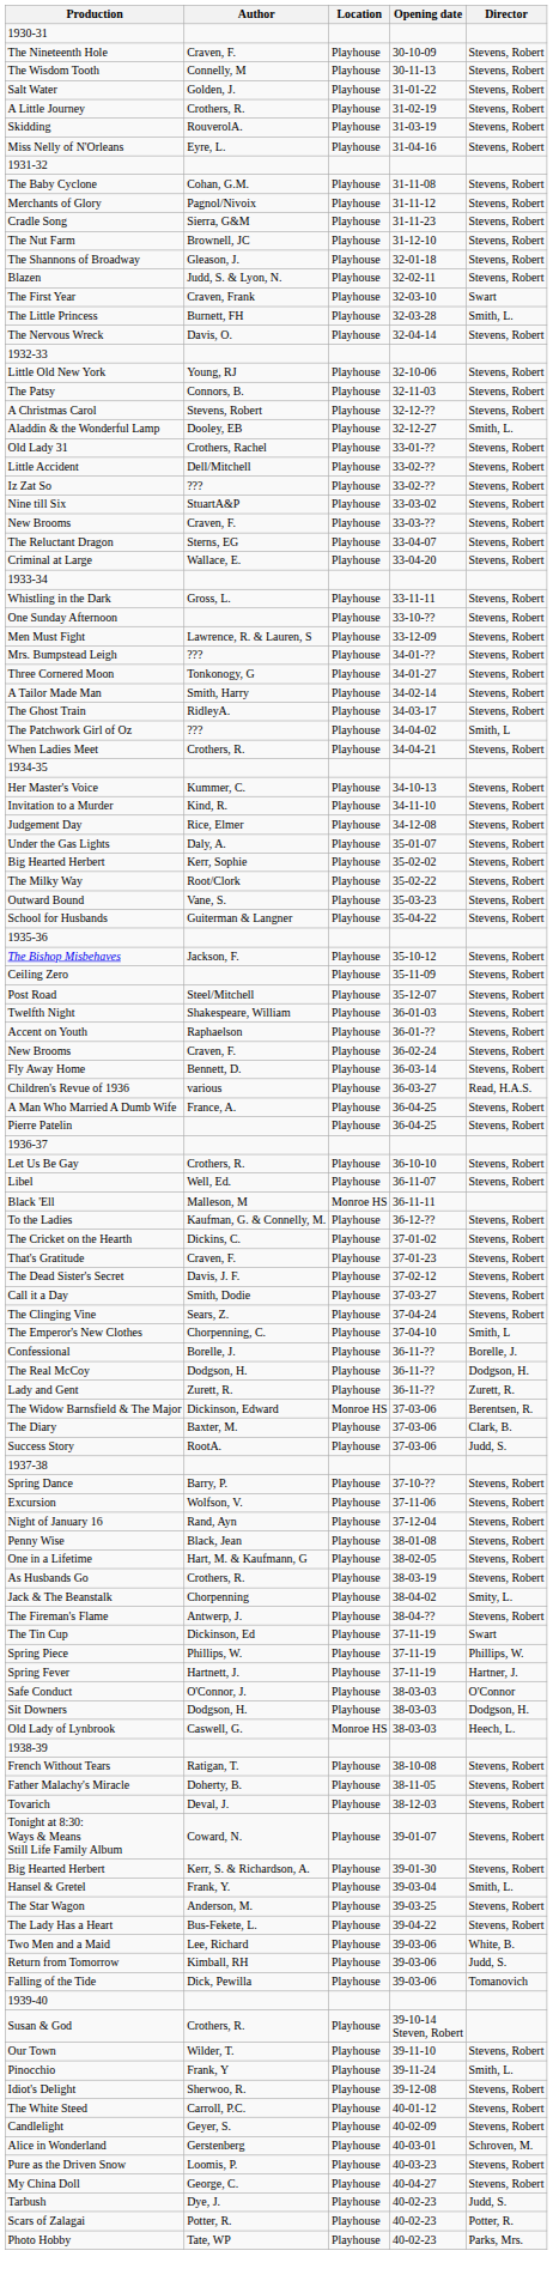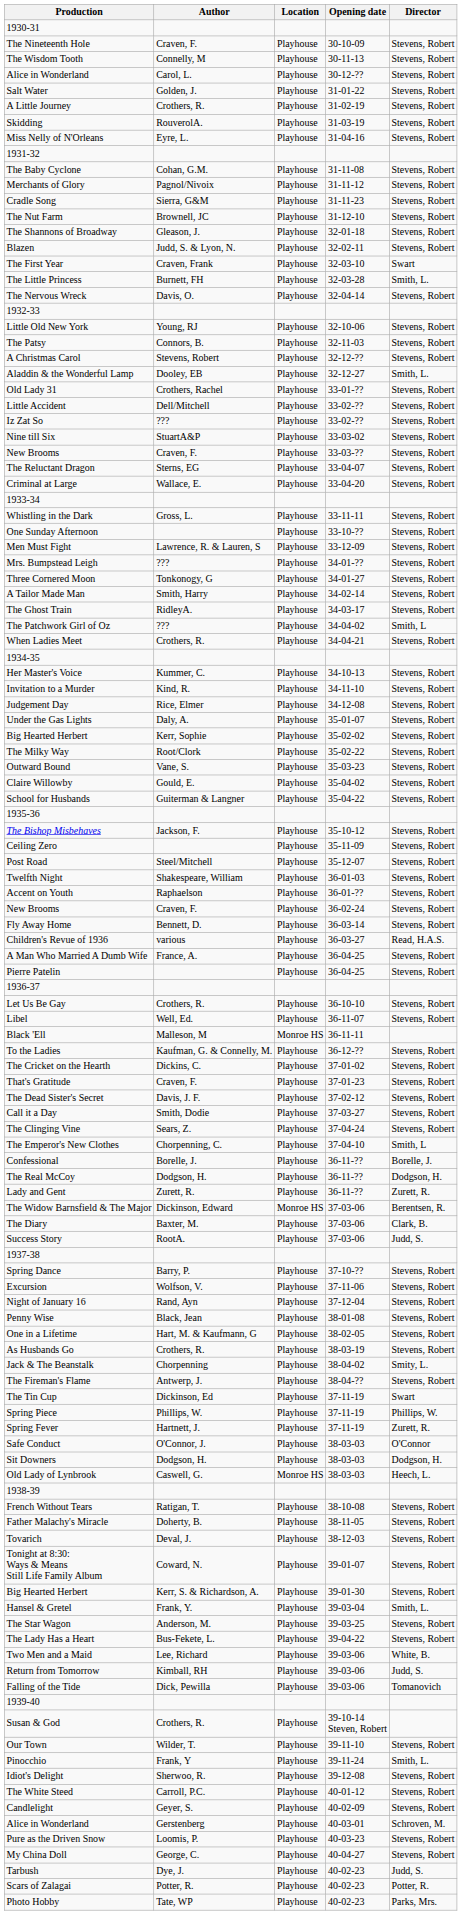+ row: Alice in Wonderland | Carol, L. | Playhouse | 30-12-?? | Stevens, Robert
+ row: Claire Willowby | Gould, E. | Playhouse | 35-04-02 | Stevens, Robert
Spring Fever | Director: Hartner, J. -> Zurett, R.
